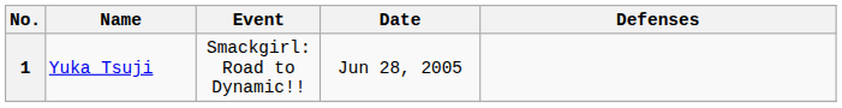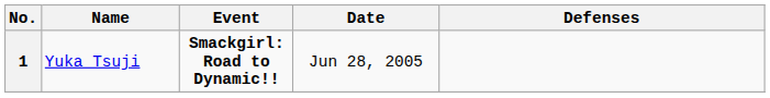1 | Event: normal -> bold
